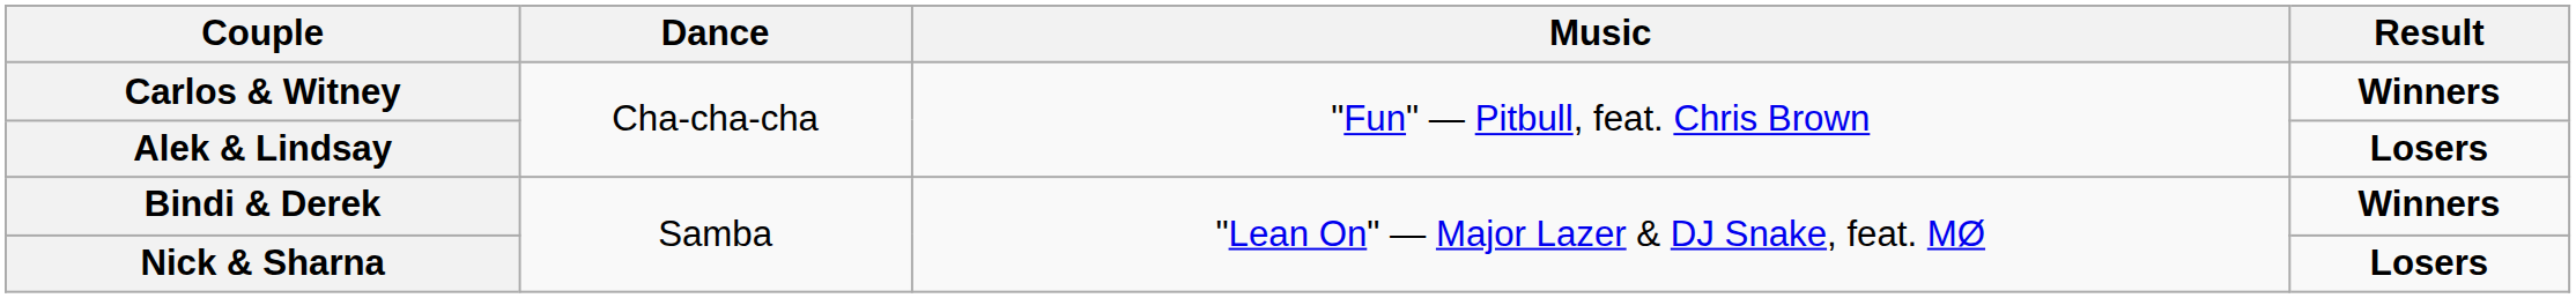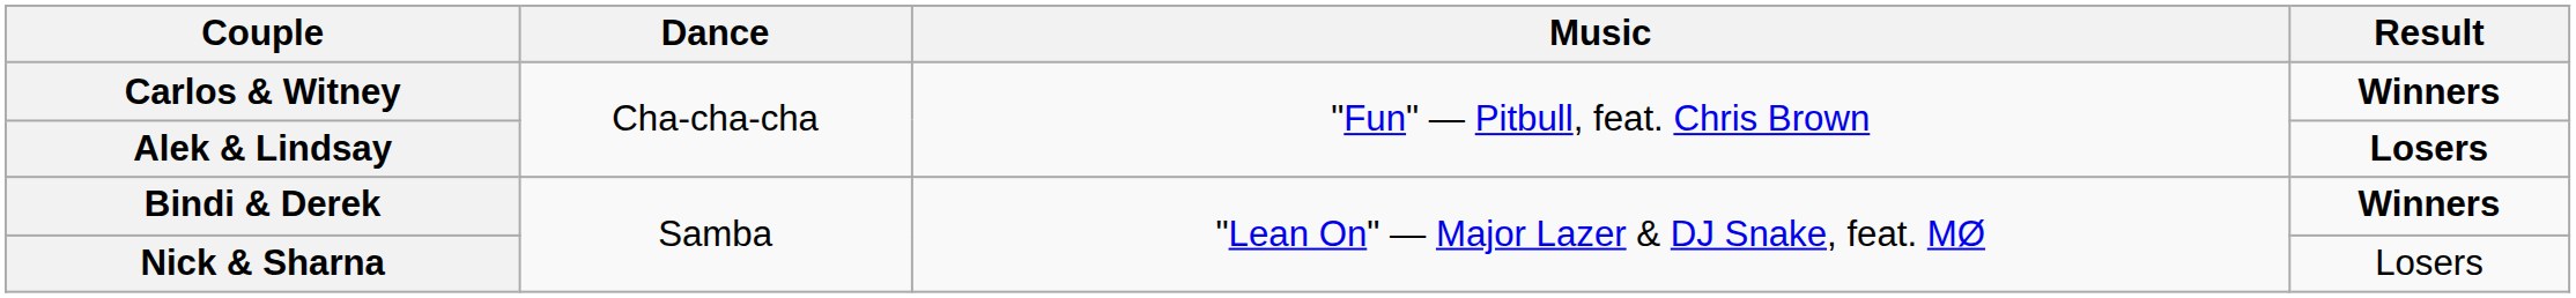Nick & Sharna | Result: bold -> normal
